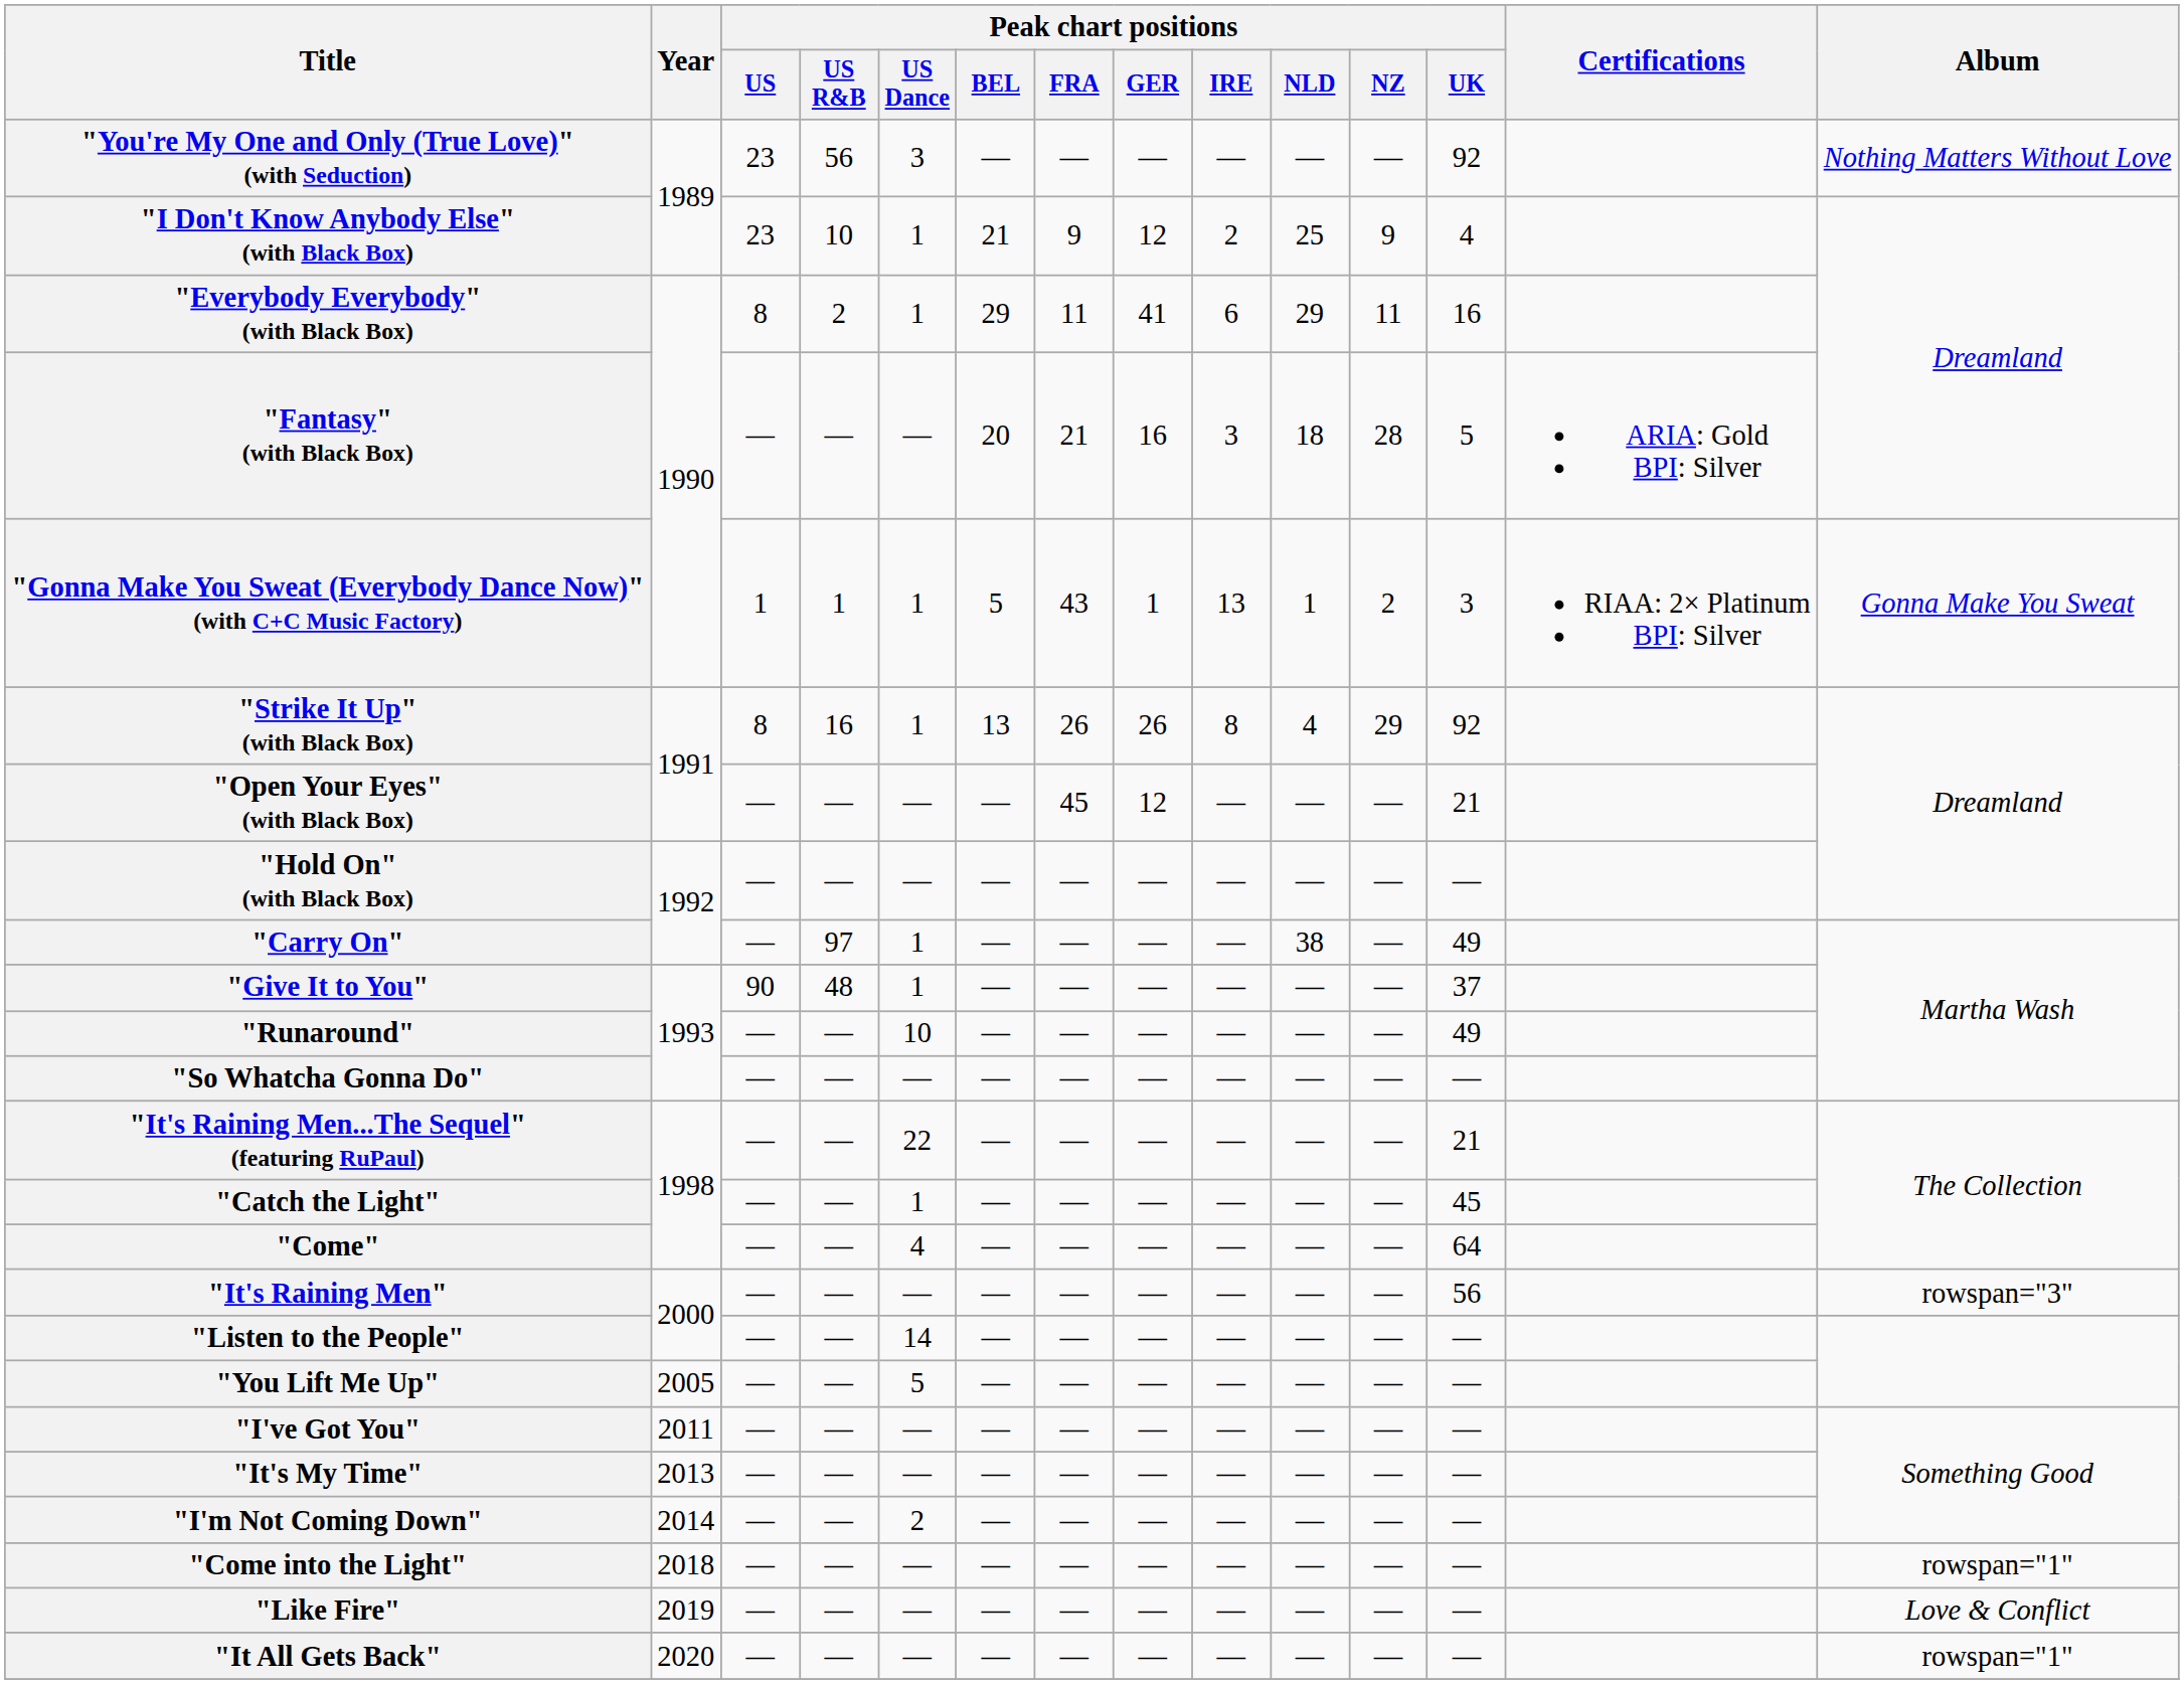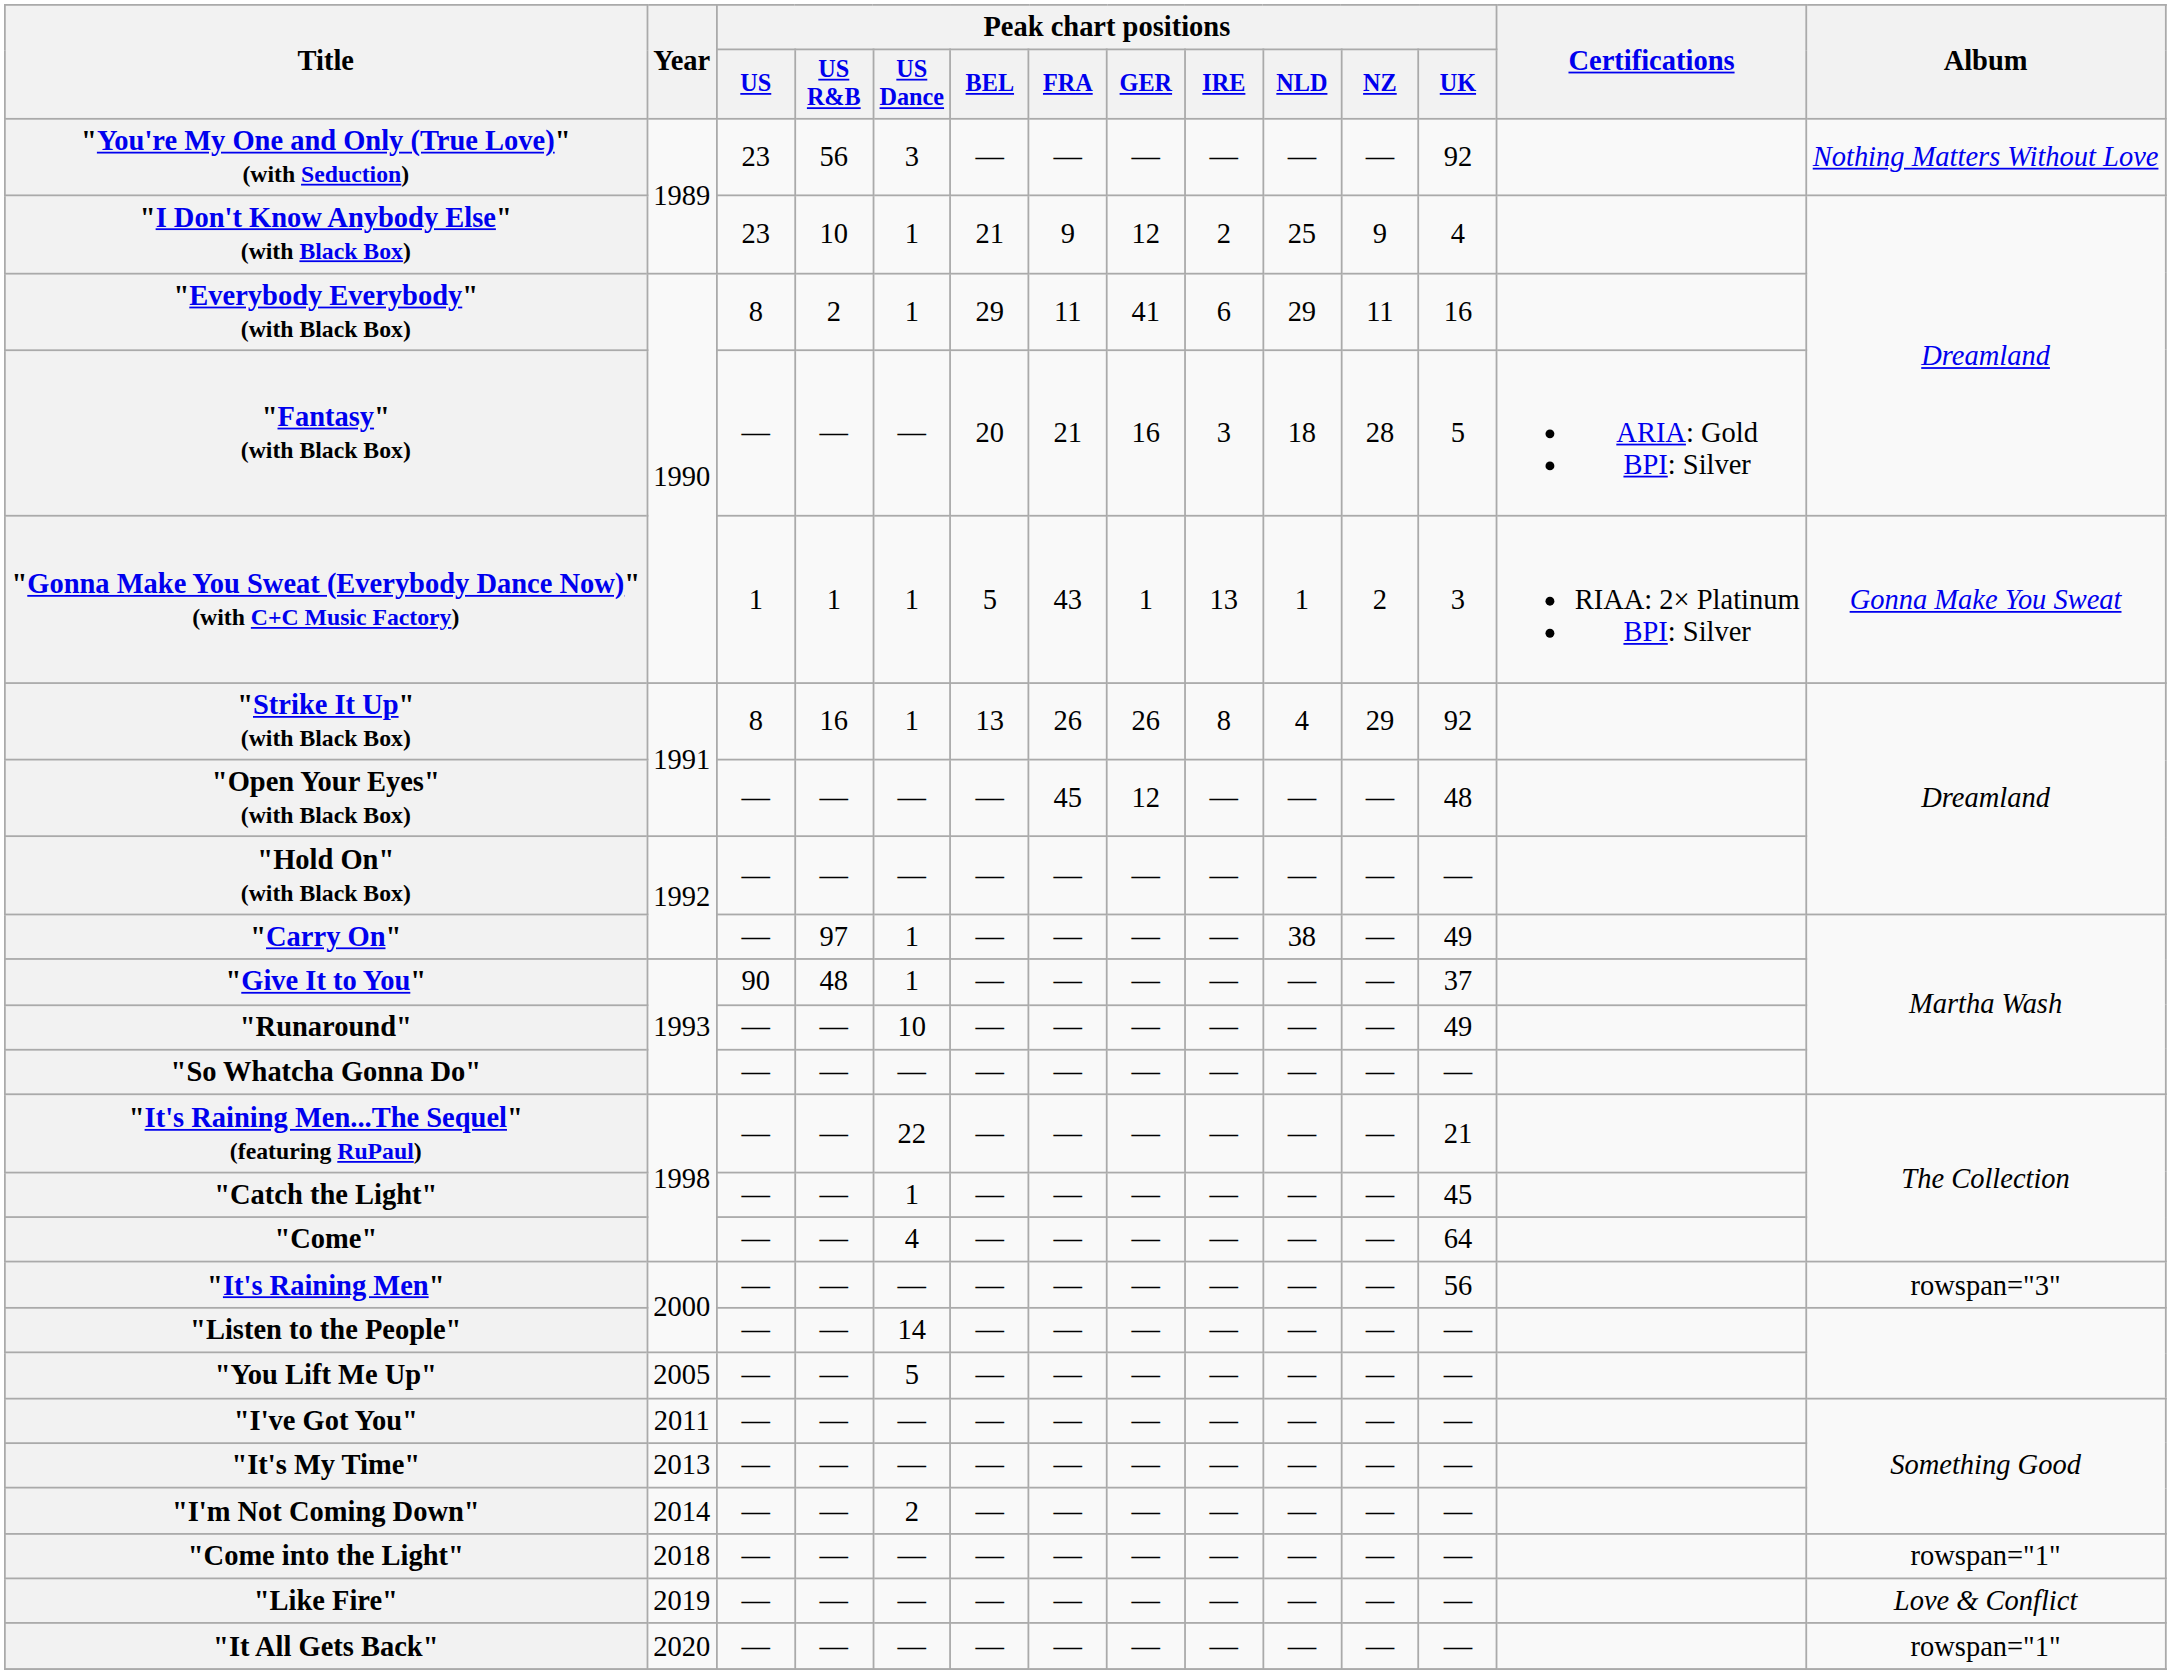"Open Your Eyes" (with Black Box) | Peak chart positions / UK: 21 -> 48
